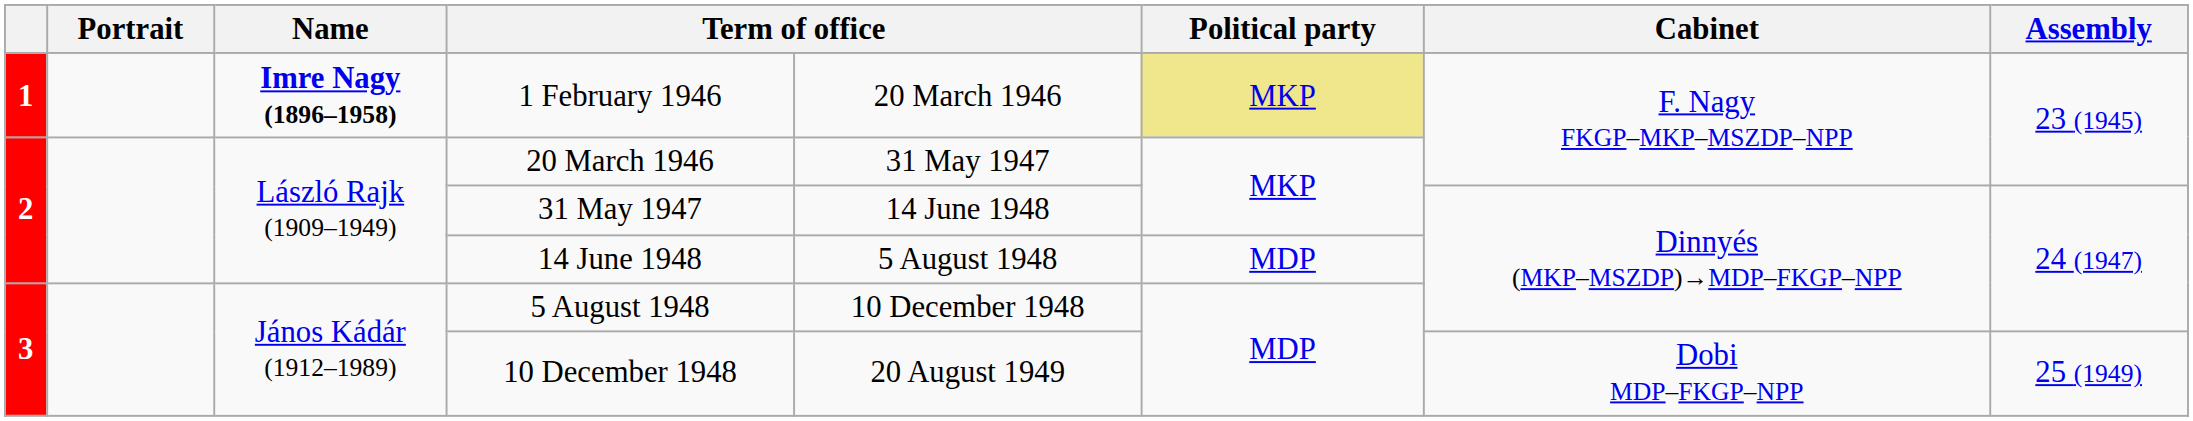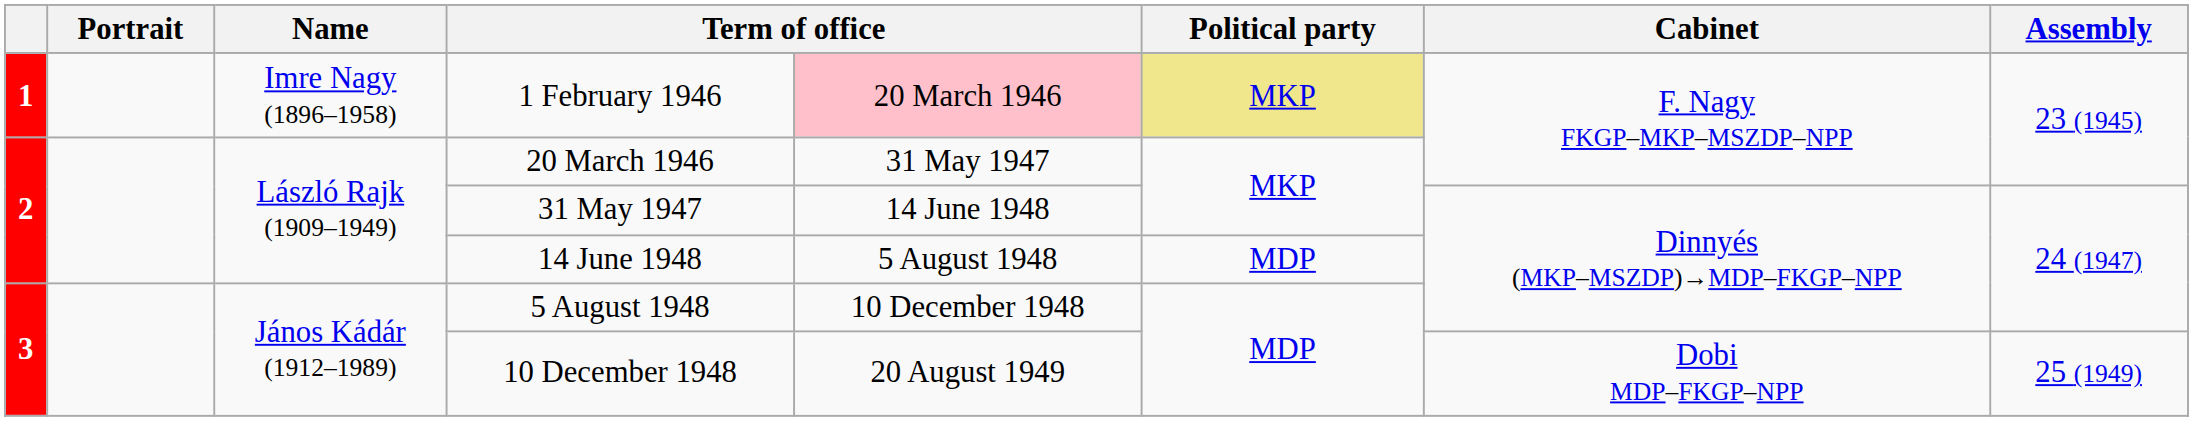1 February 1946 | Name: bold -> normal
1 February 1946 | column 5: no background -> pink background
